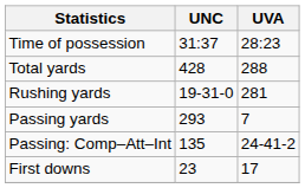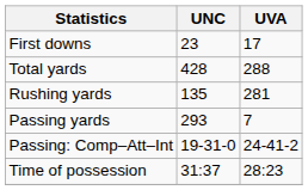rows swapped: First downs <-> Time of possession
Rushing yards | UNC: 19-31-0 -> 135
Passing: Comp–Att–Int | UNC: 135 -> 19-31-0
